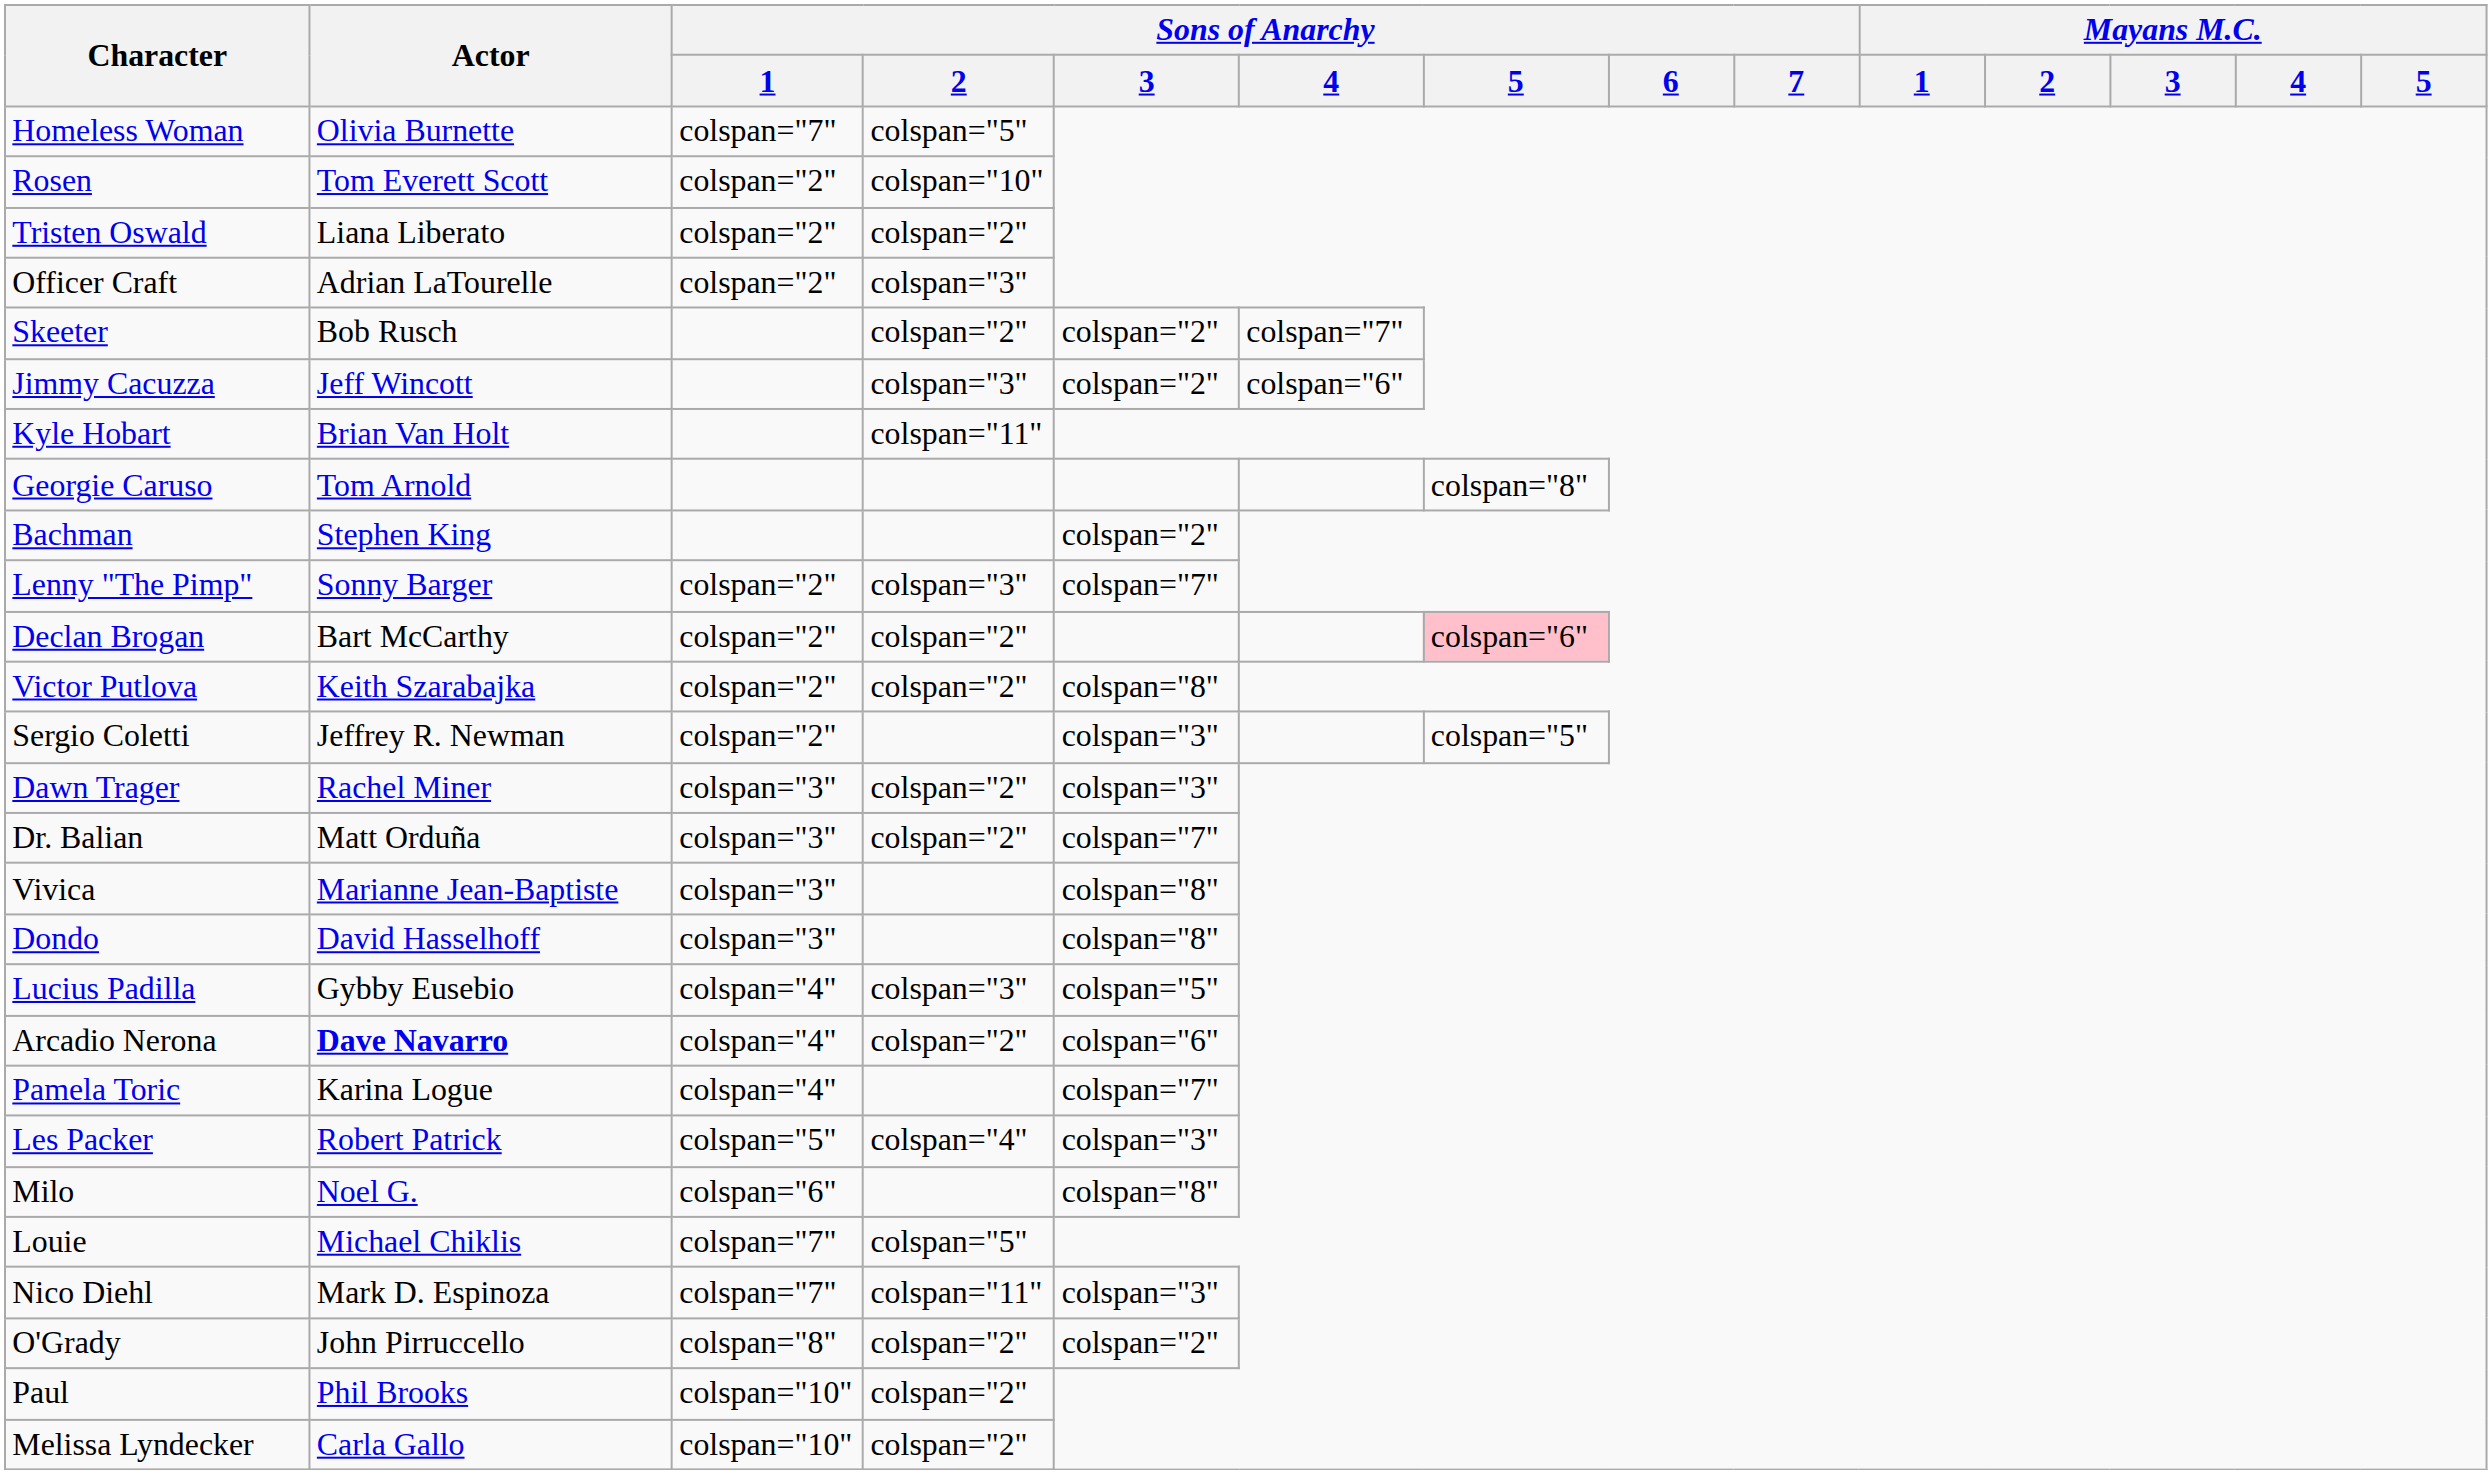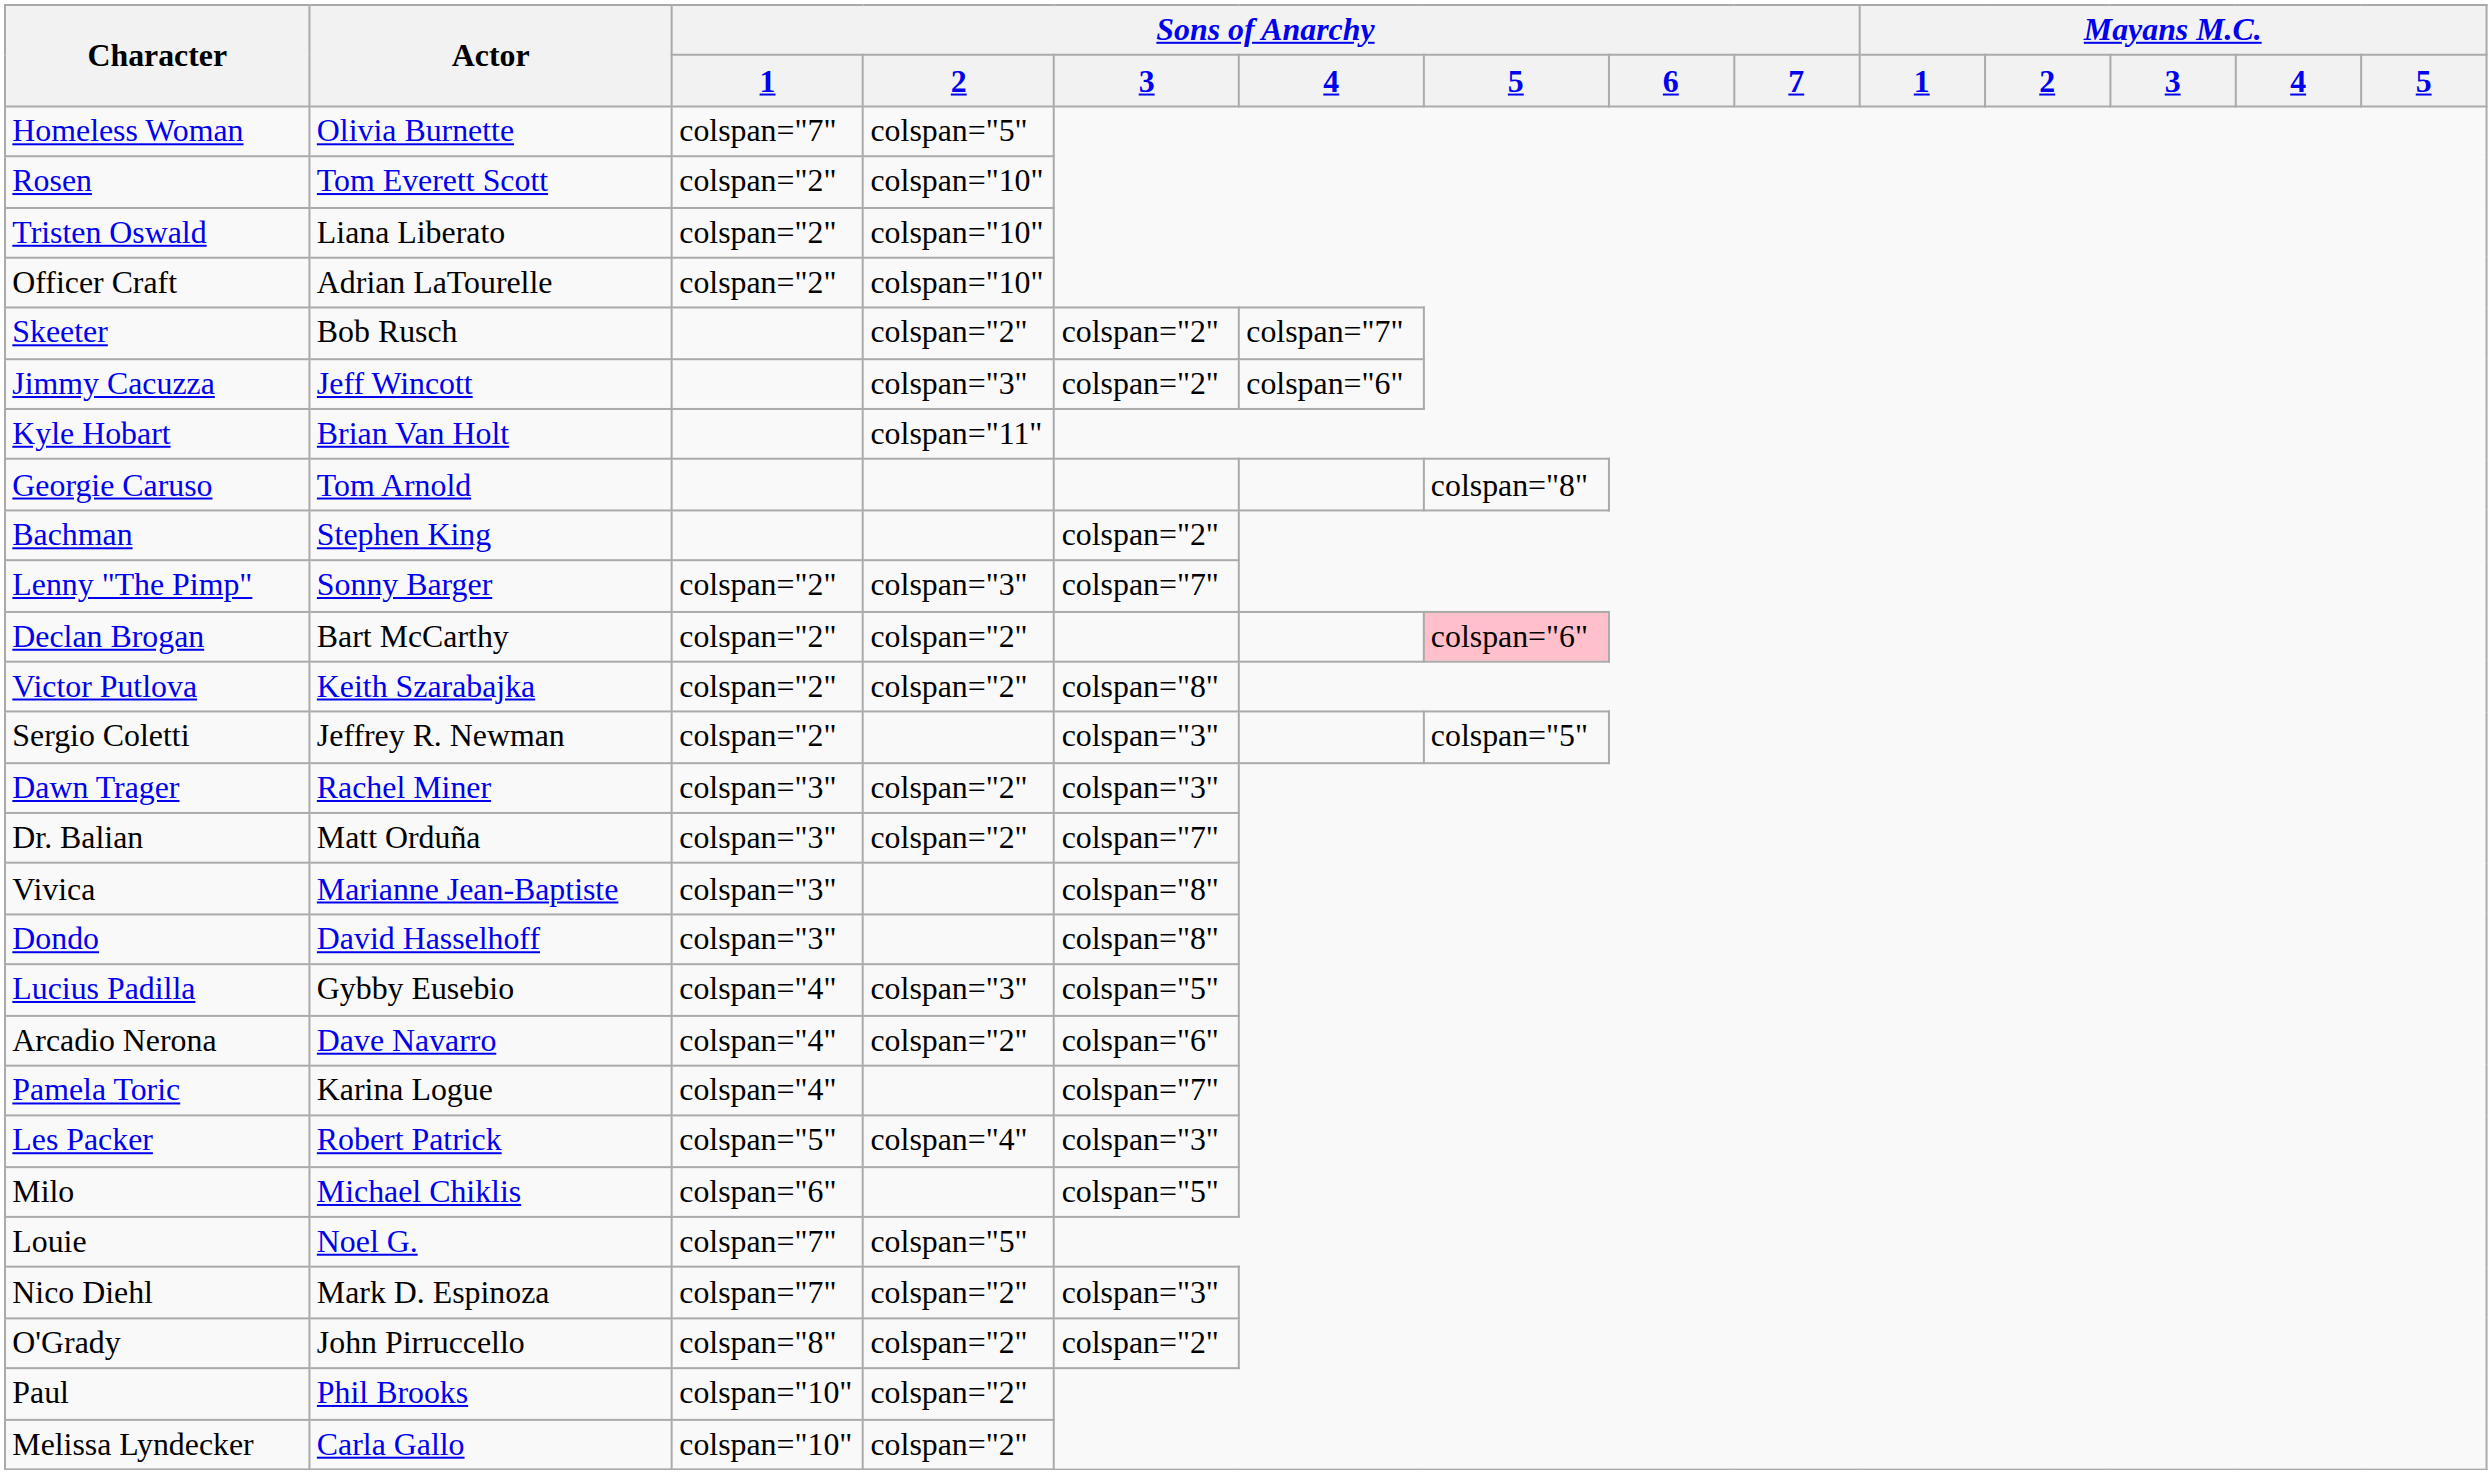Tristen Oswald | Sons of Anarchy / 2: colspan="2" -> colspan="10"
Officer Craft | Sons of Anarchy / 2: colspan="3" -> colspan="10"
Arcadio Nerona | Actor: bold -> normal
Milo | Actor: Noel G. -> Michael Chiklis
Milo | Sons of Anarchy / 3: colspan="8" -> colspan="5"
Louie | Actor: Michael Chiklis -> Noel G.
Nico Diehl | Sons of Anarchy / 2: colspan="11" -> colspan="2"
